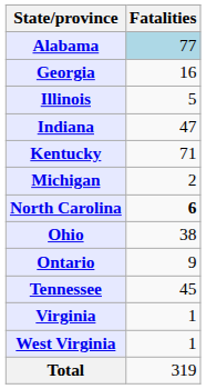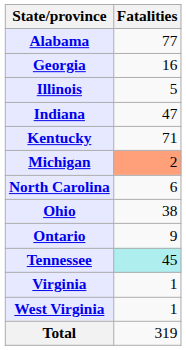Alabama | Fatalities: lightblue background -> no background
Michigan | Fatalities: no background -> lightsalmon background
North Carolina | Fatalities: bold -> normal
Tennessee | Fatalities: no background -> paleturquoise background
